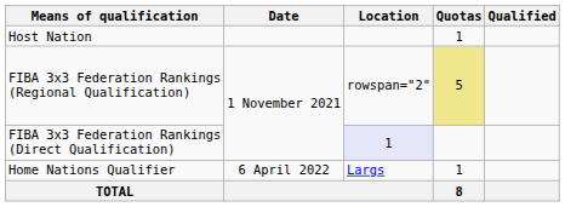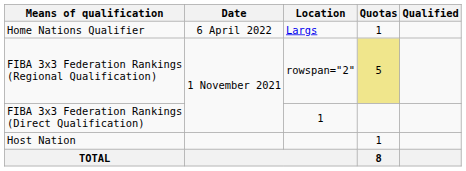rows swapped: Host Nation <-> Home Nations Qualifier
FIBA 3x3 Federation Rankings (Direct Qualification) | Location: lavender background -> no background
